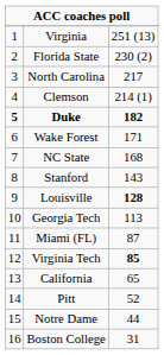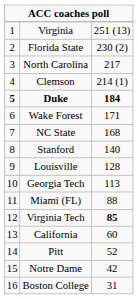Duke | column 3: 182 -> 184
Stanford | column 3: 143 -> 140
Louisville | column 3: bold -> normal
Miami (FL) | column 3: 87 -> 88
California | column 3: 65 -> 60
Notre Dame | column 3: 44 -> 42
